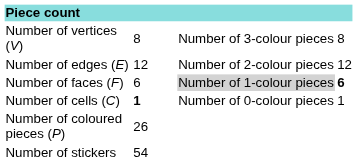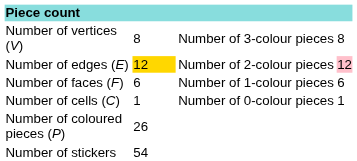Number of edges (E) | column 2: no background -> gold background
Number of edges (E) | column 4: no background -> pink background
Number of faces (F) | column 3: lightgrey background -> no background
Number of faces (F) | column 4: bold -> normal
Number of cells (C) | column 2: bold -> normal
